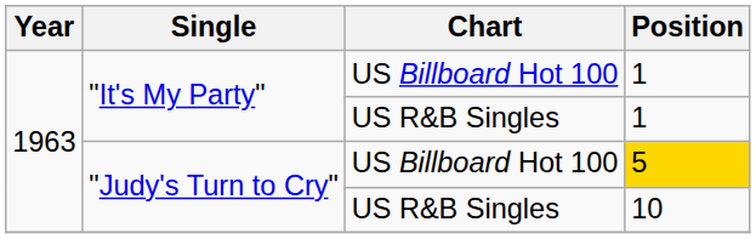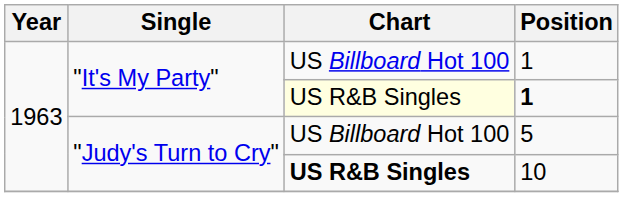US R&B Singles / 1 | Chart: no background -> lightyellow background
US R&B Singles / 1 | Position: normal -> bold
5 | Position: gold background -> no background
10 | Chart: normal -> bold
